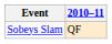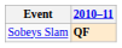Sobeys Slam | 2010–11: normal -> bold
